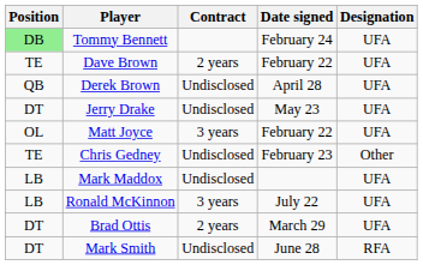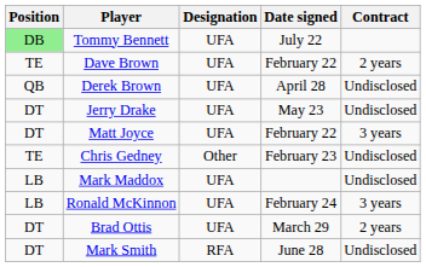columns swapped: Designation <-> Contract
Tommy Bennett | Date signed: February 24 -> July 22
Matt Joyce | Position: OL -> DT
Ronald McKinnon | Date signed: July 22 -> February 24
